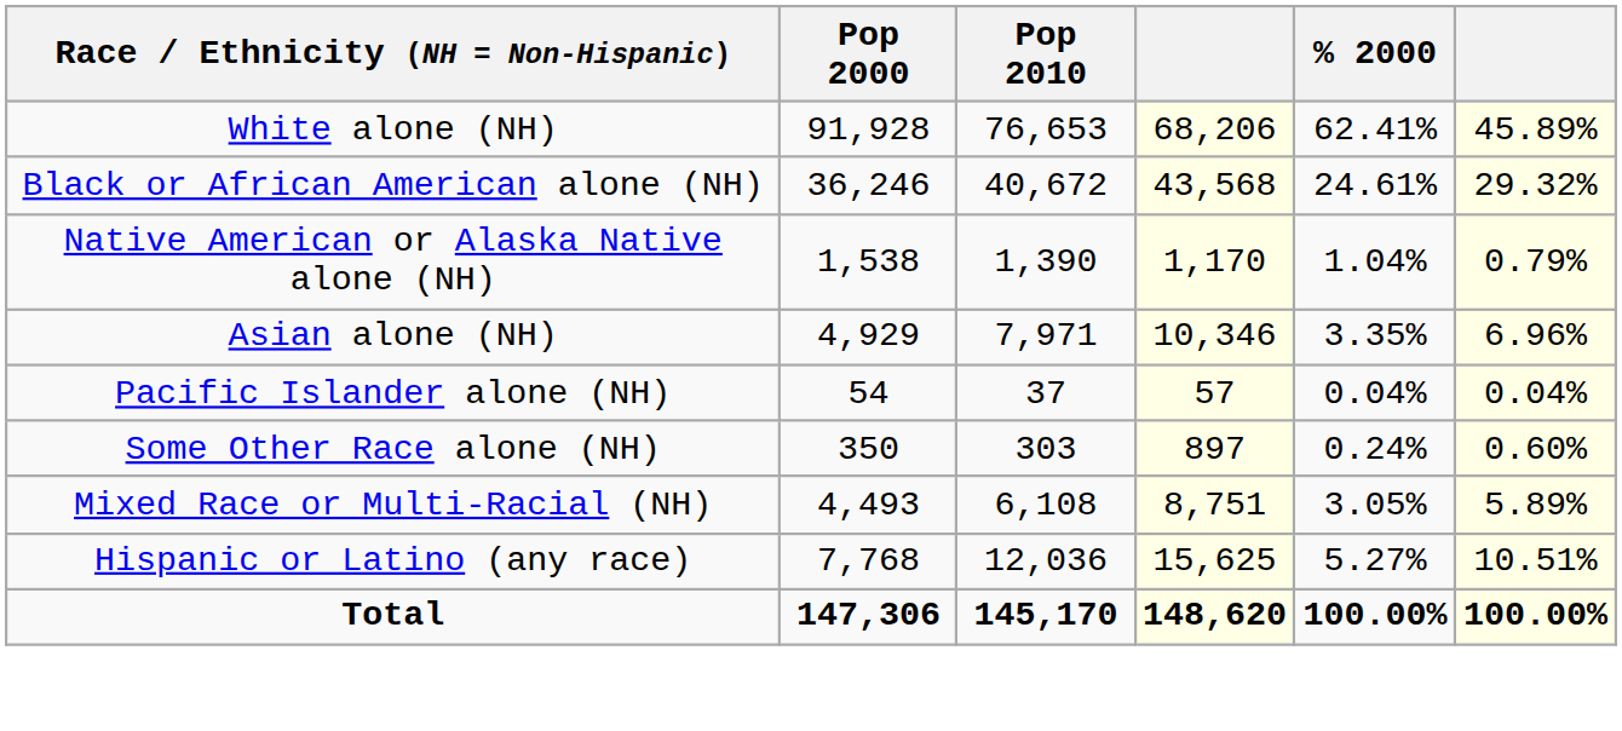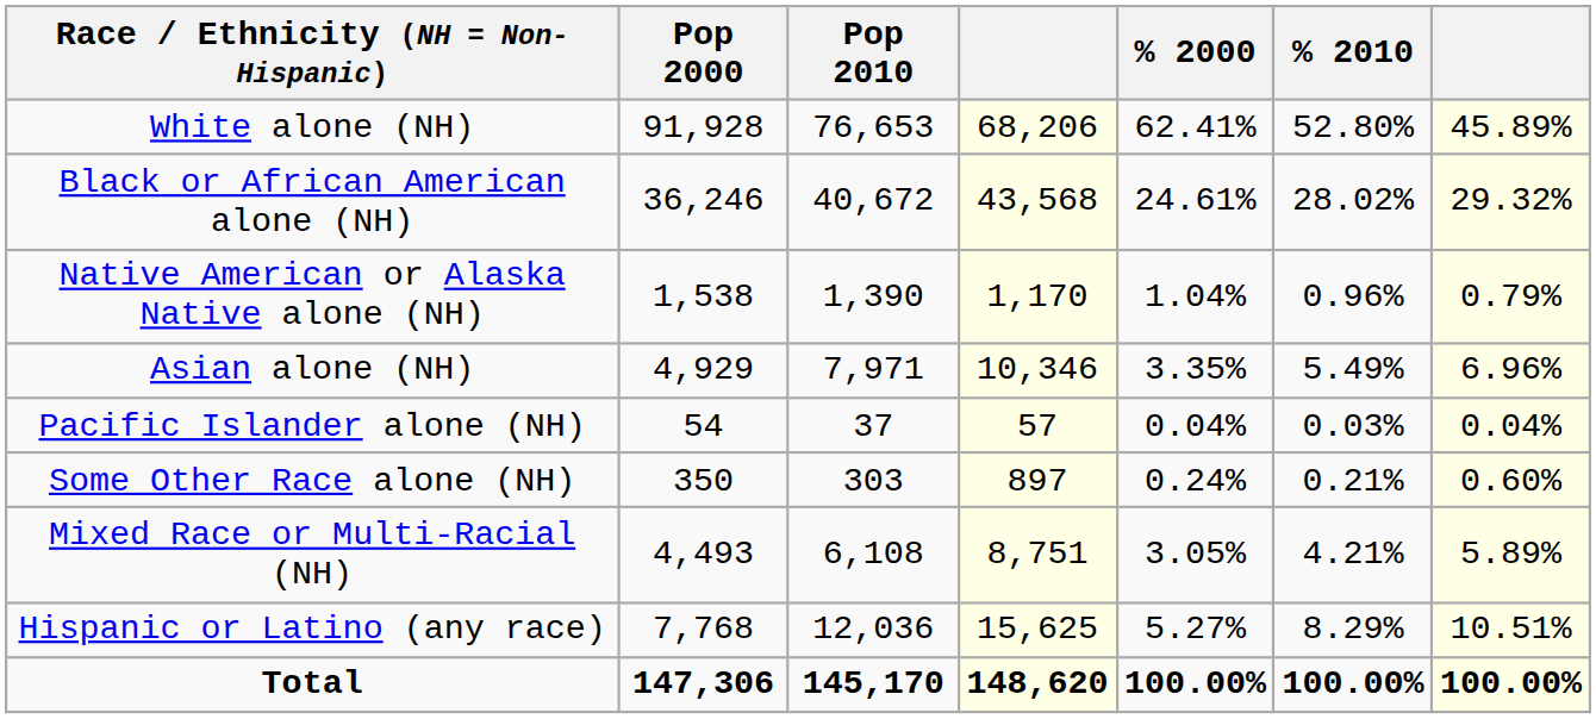+ column: % 2010 | 52.80% | 28.02% | 0.96% | 5.49% | 0.03% | 0.21% | 4.21% | 8.29% | 100.00%
